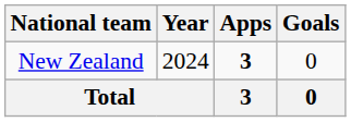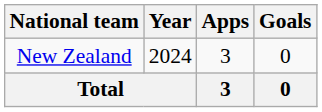New Zealand | Apps: bold -> normal
